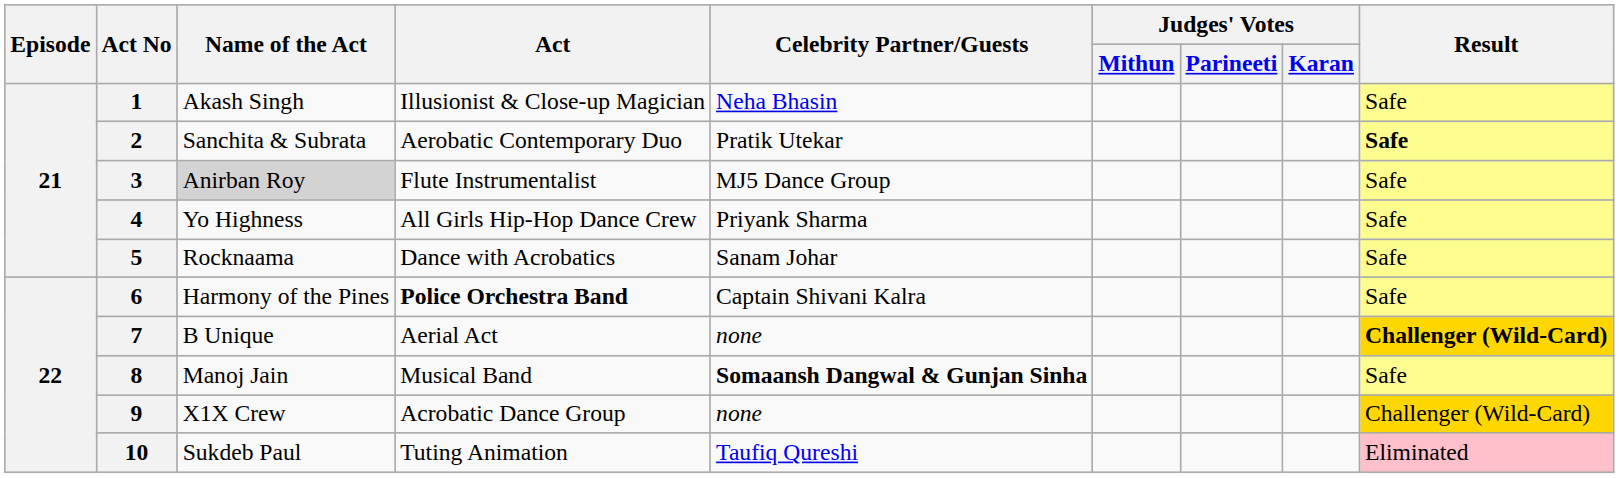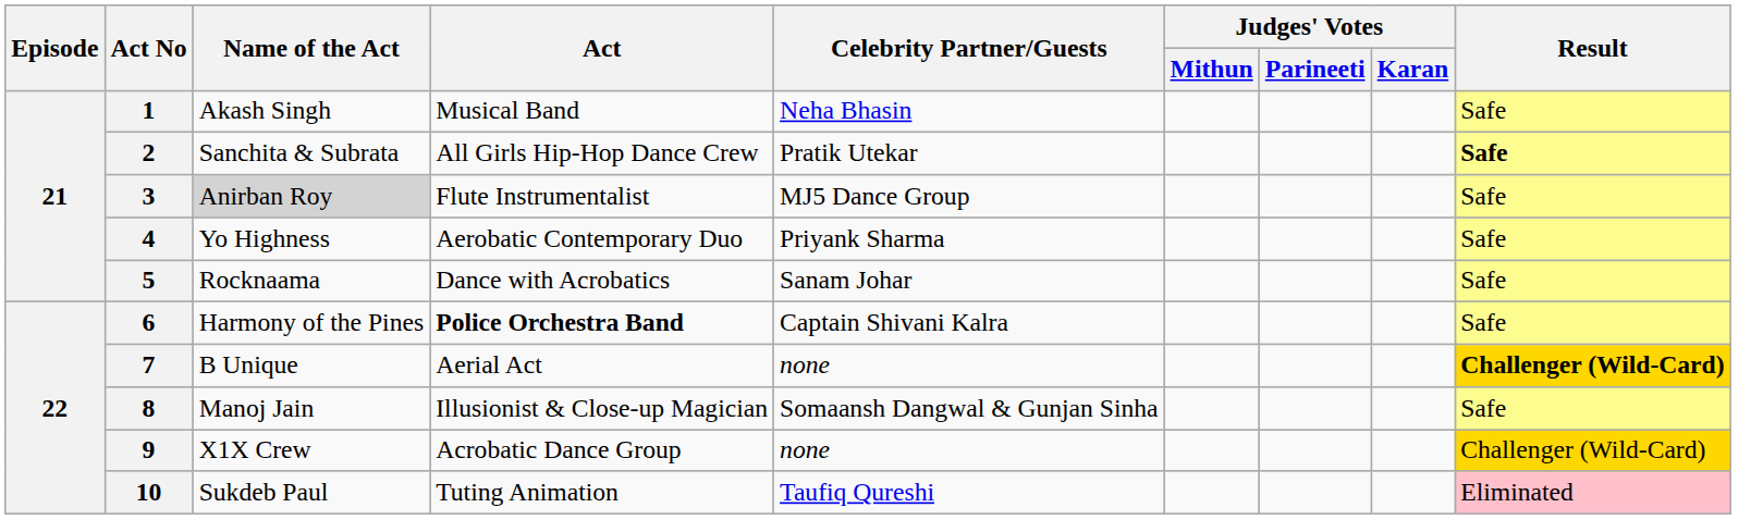1 | Act: Illusionist & Close-up Magician -> Musical Band
2 | Act: Aerobatic Contemporary Duo -> All Girls Hip-Hop Dance Crew
4 | Act: All Girls Hip-Hop Dance Crew -> Aerobatic Contemporary Duo
8 | Act: Musical Band -> Illusionist & Close-up Magician
8 | Celebrity Partner/Guests: bold -> normal
